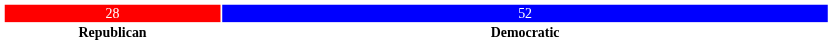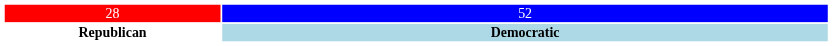Republican | column 2: no background -> lightblue background
